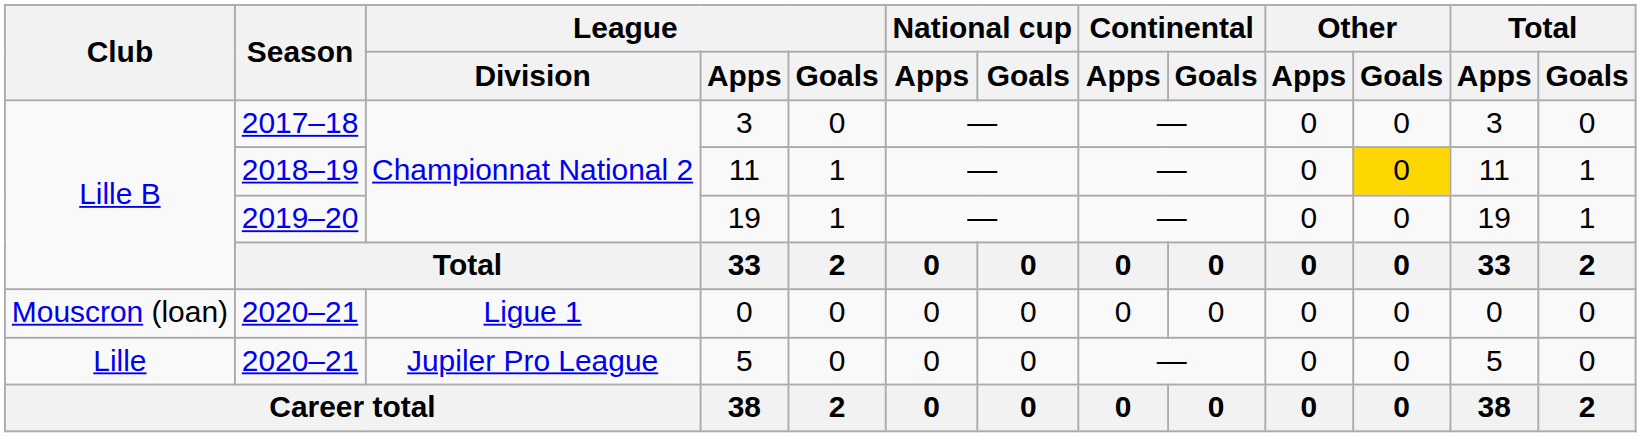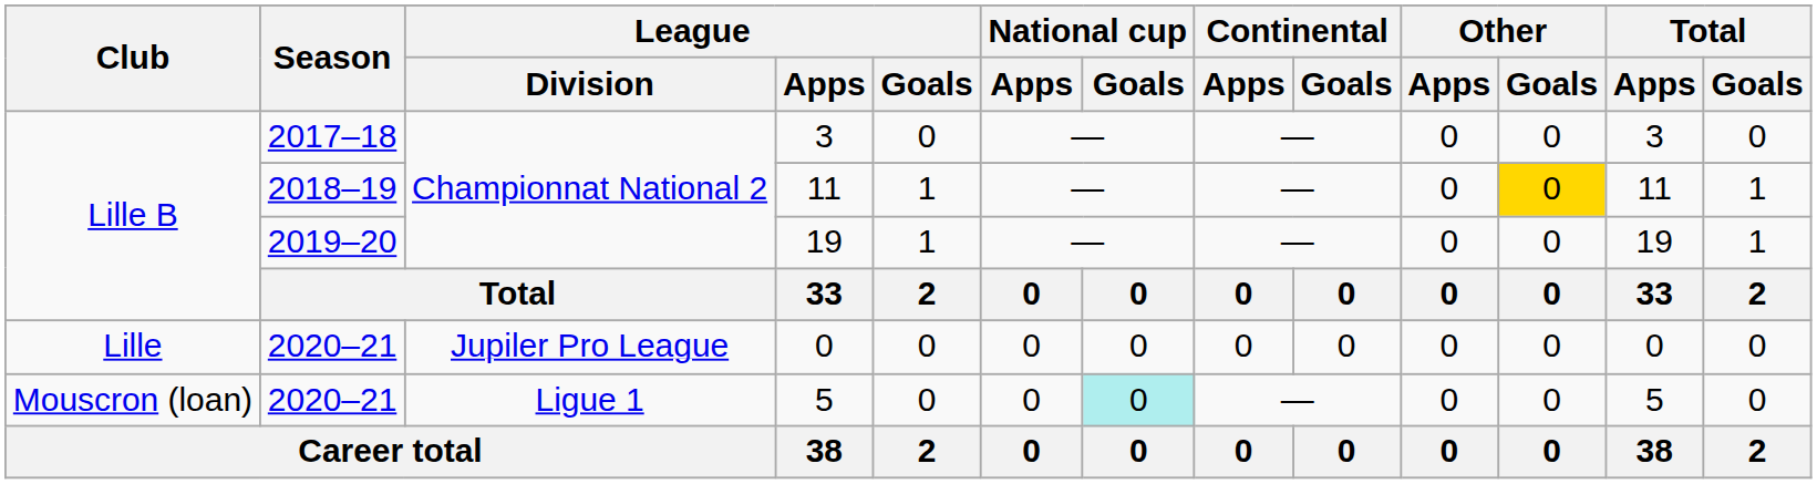row 7 | Club: Mouscron (loan) -> Lille
row 7 | League / Division: Ligue 1 -> Jupiler Pro League
row 8 | Club: Lille -> Mouscron (loan)
row 8 | League / Division: Jupiler Pro League -> Ligue 1
row 8 | National cup / Goals: no background -> paleturquoise background
